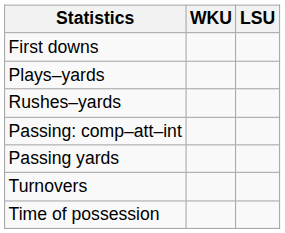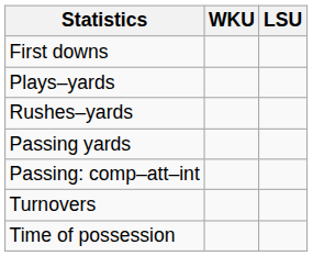rows swapped: Passing yards <-> Passing: comp–att–int
